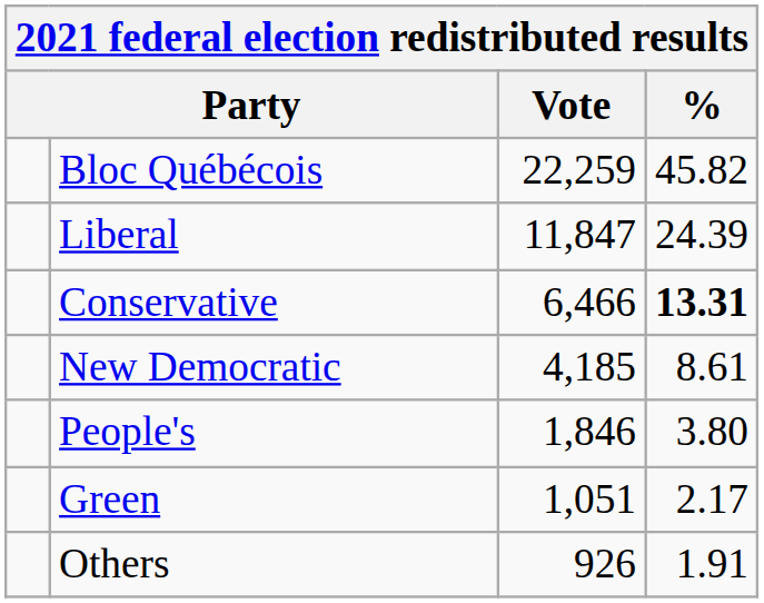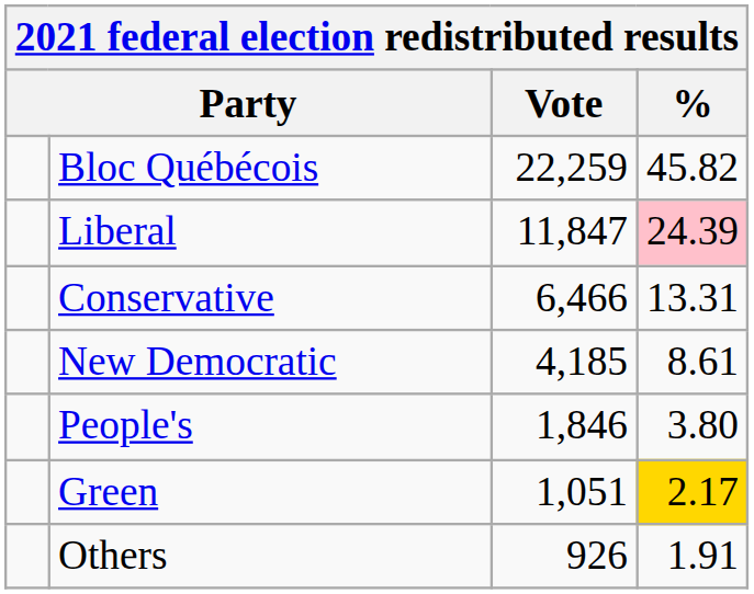Liberal | %: no background -> pink background
Conservative | %: bold -> normal
Green | %: no background -> gold background
